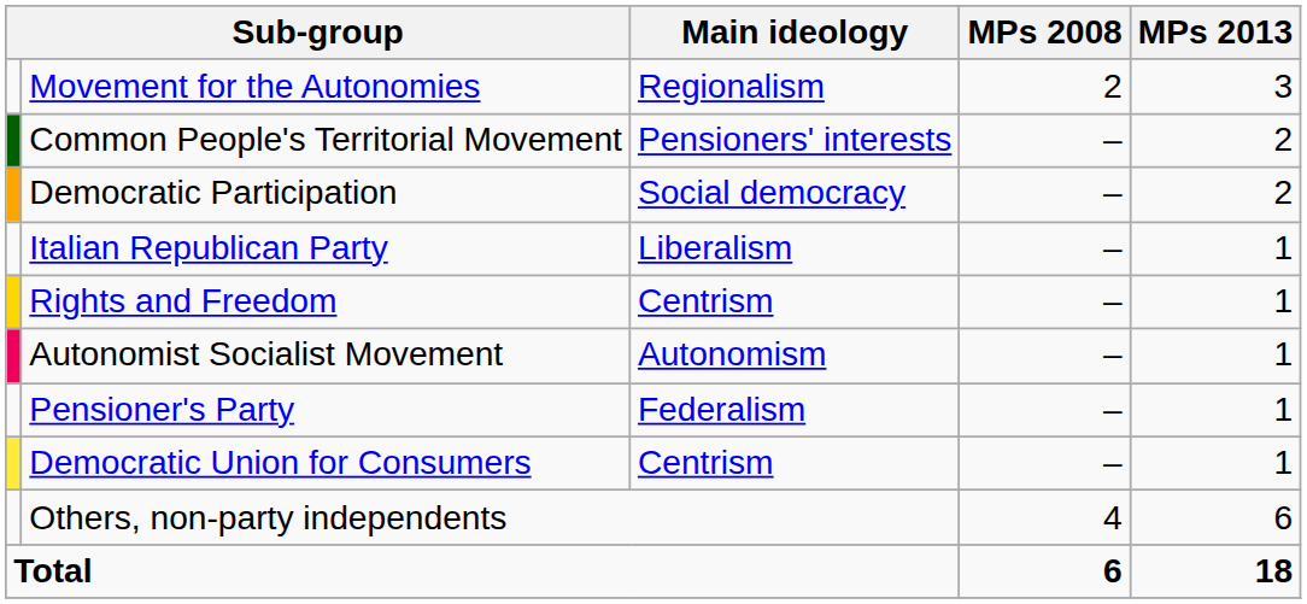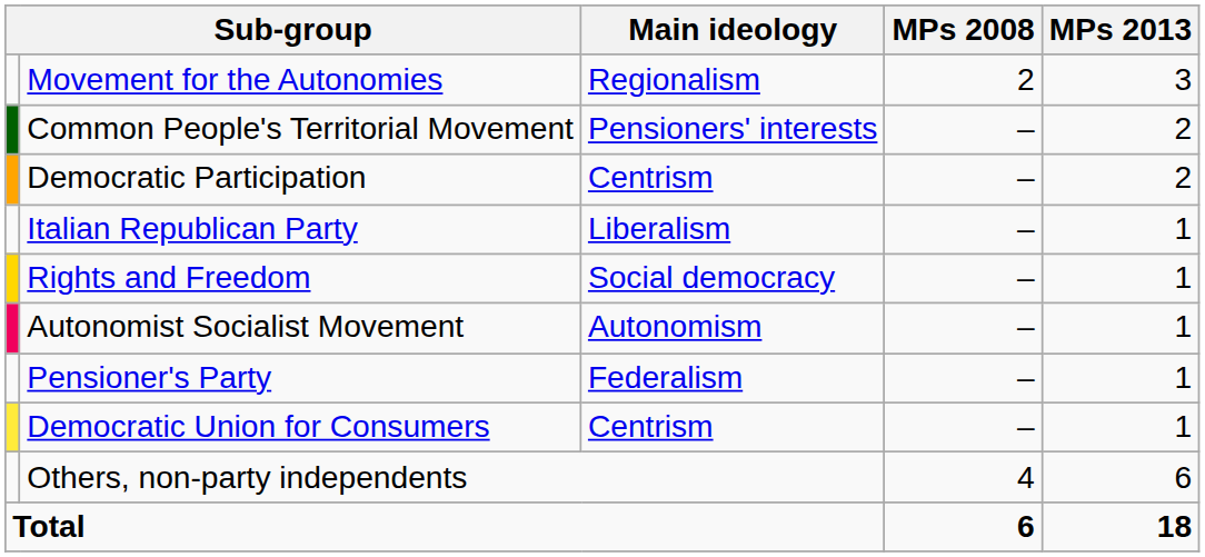Democratic Participation | Main ideology: Social democracy -> Centrism
Rights and Freedom | Main ideology: Centrism -> Social democracy
